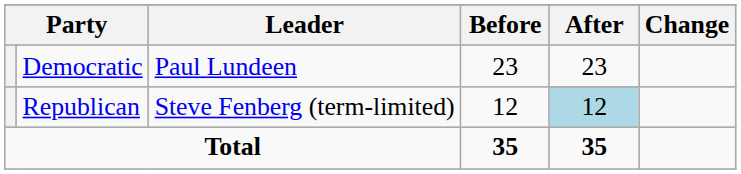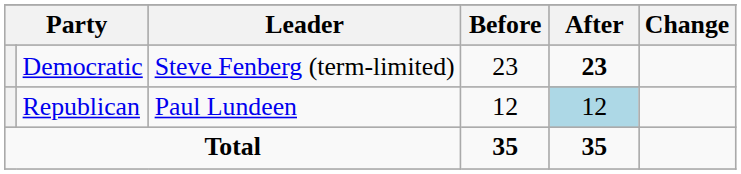Democratic | Leader: Paul Lundeen -> Steve Fenberg (term-limited)
Democratic | After: normal -> bold
Republican | Leader: Steve Fenberg (term-limited) -> Paul Lundeen
